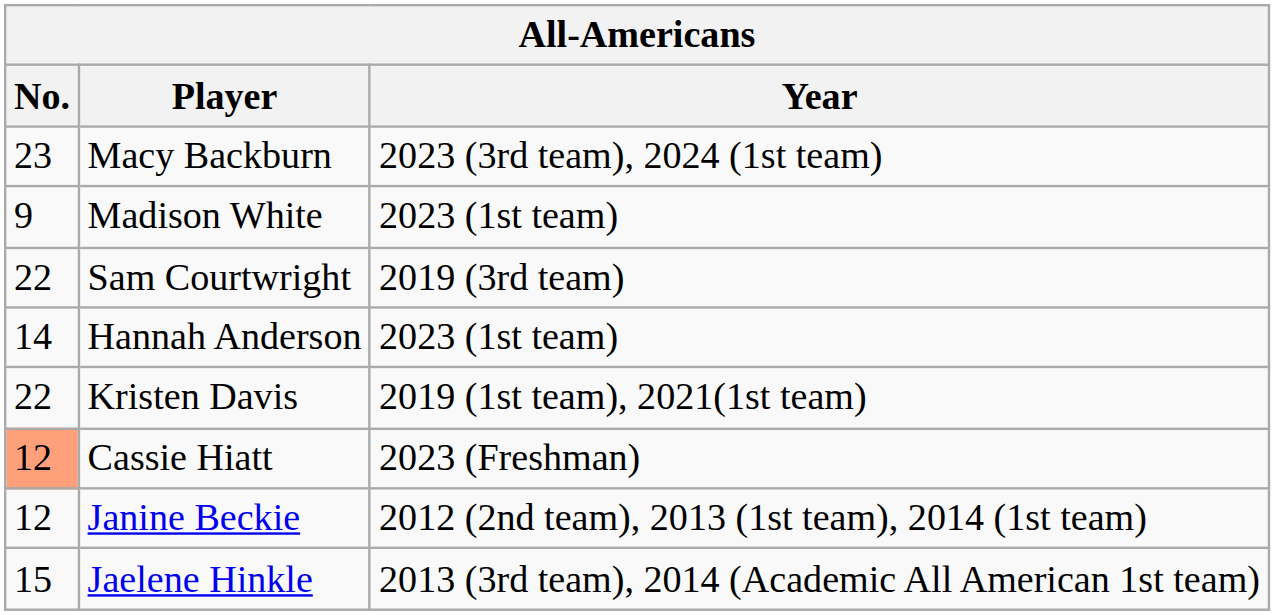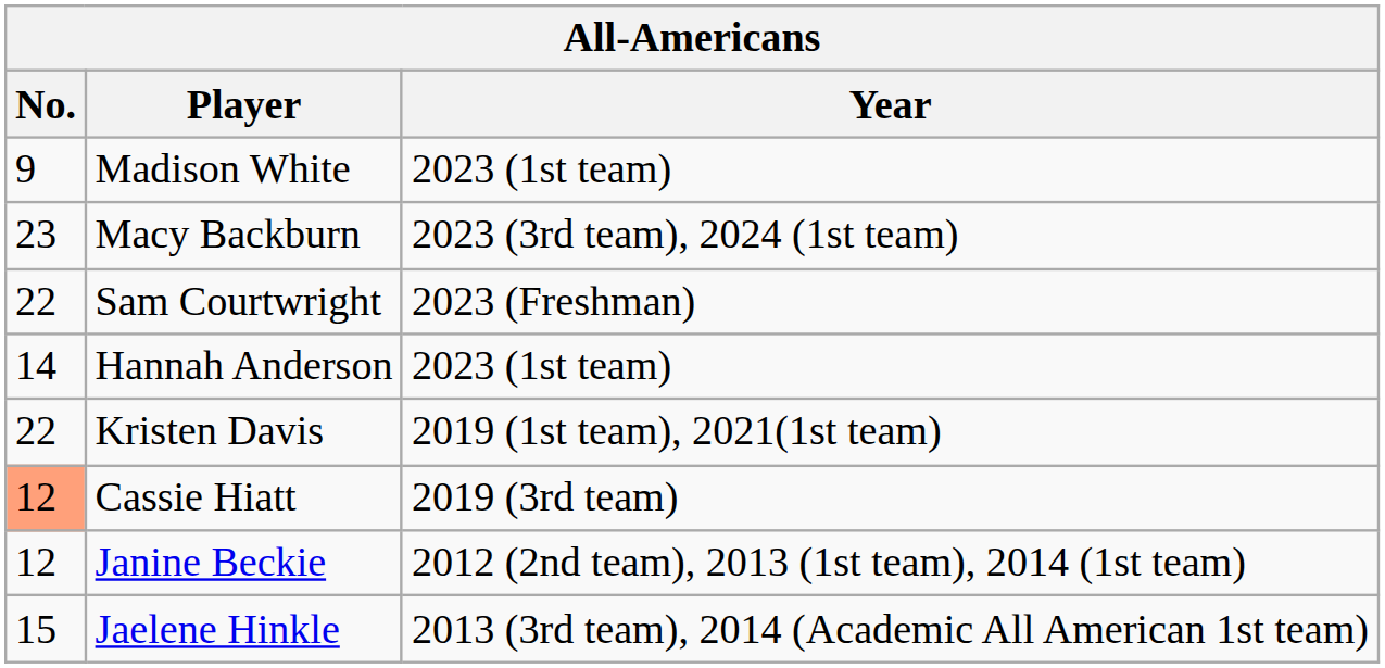rows swapped: Madison White <-> Macy Backburn
Sam Courtwright | Year: 2019 (3rd team) -> 2023 (Freshman)
Cassie Hiatt | Year: 2023 (Freshman) -> 2019 (3rd team)
